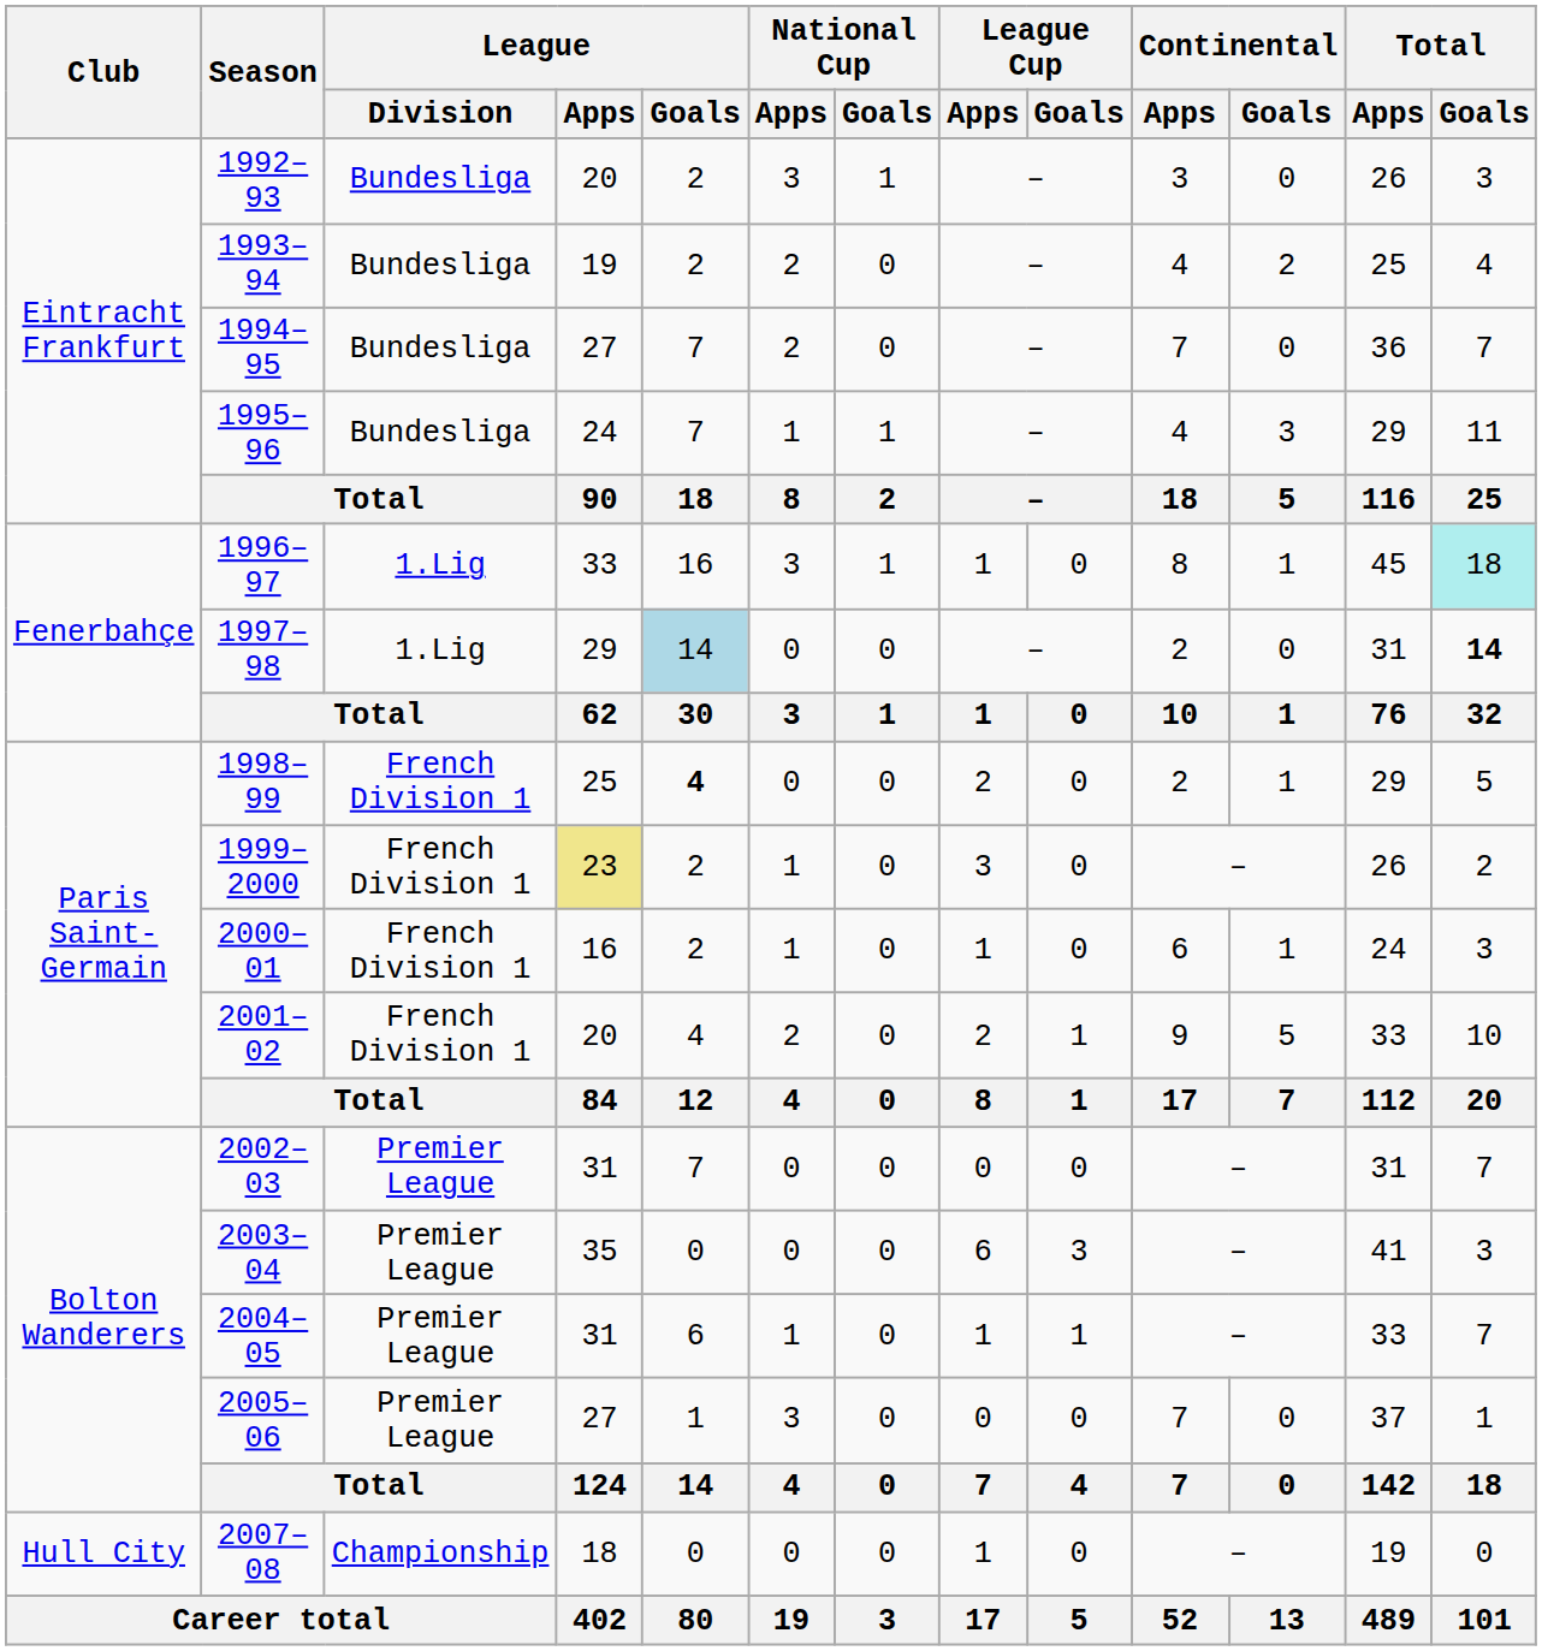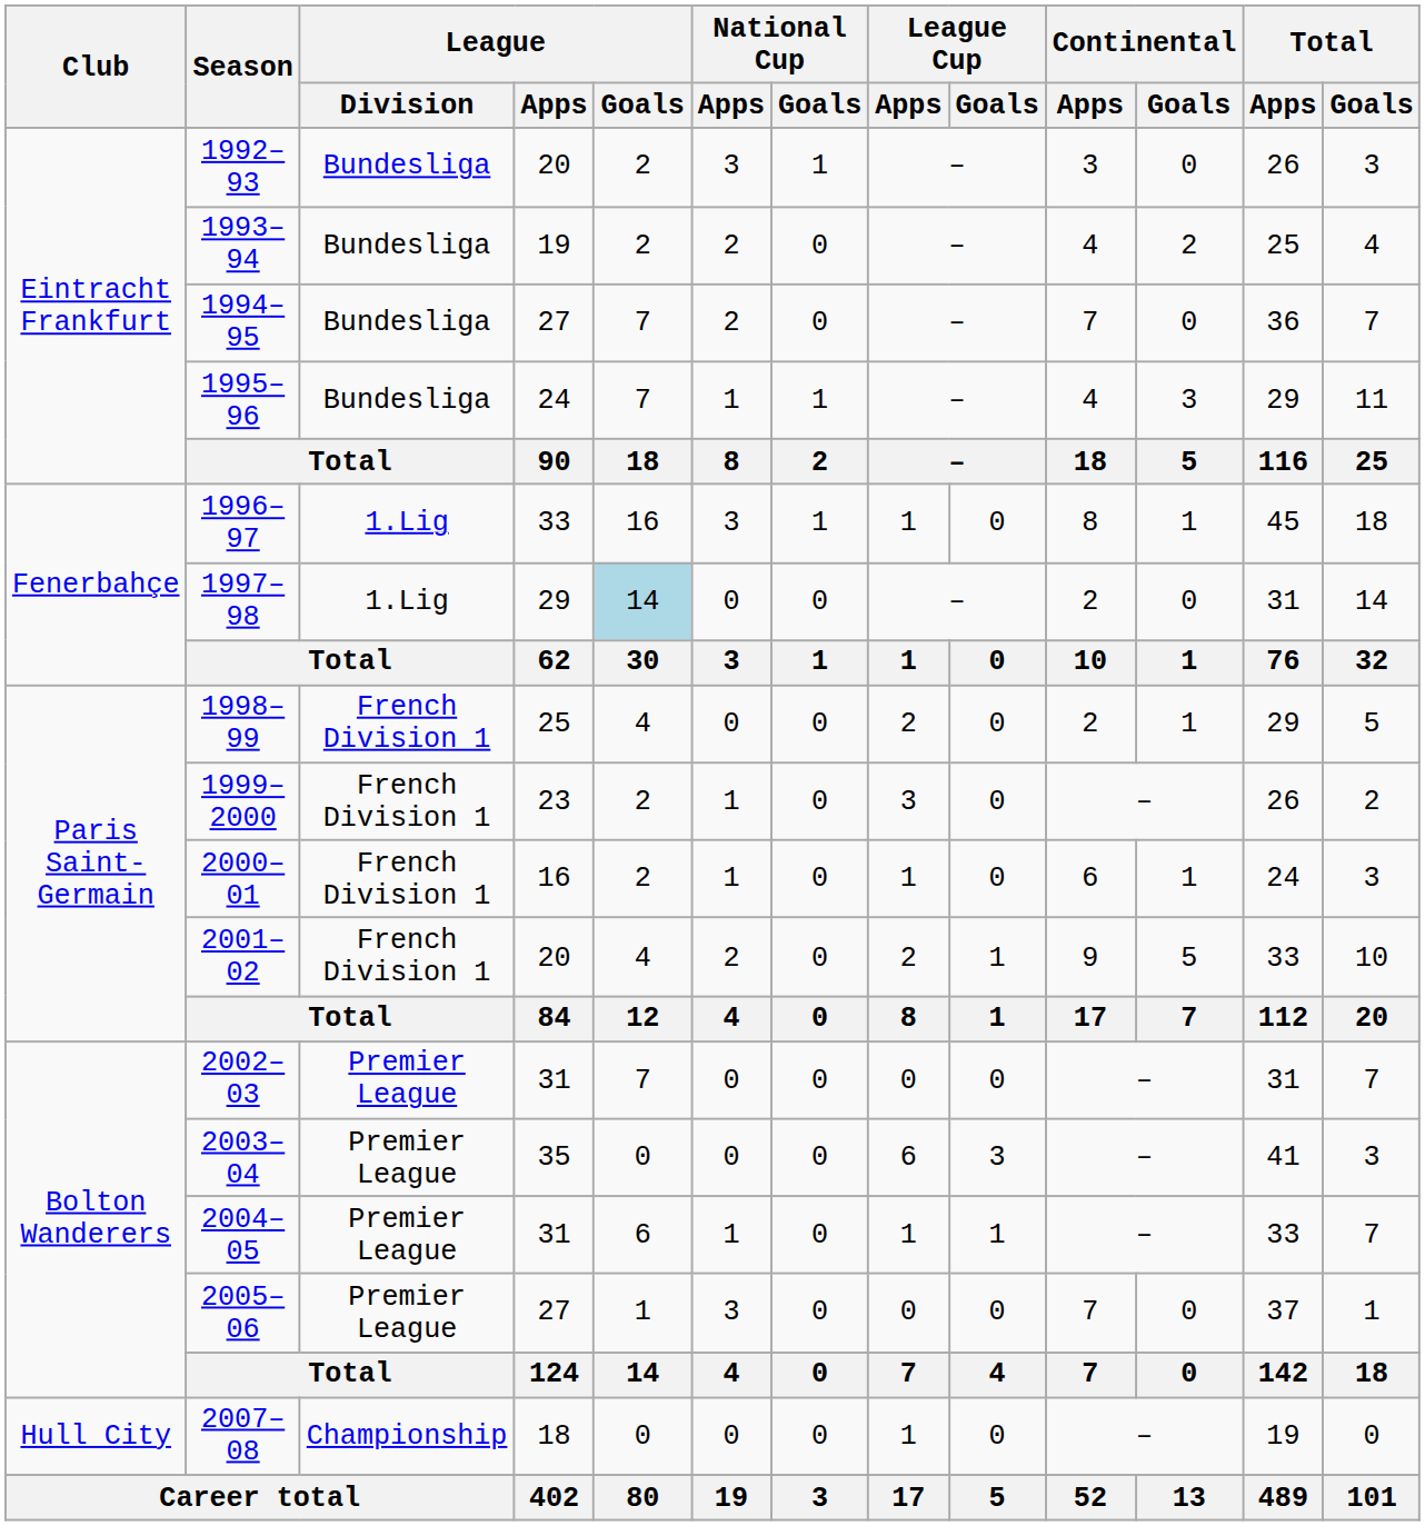1996–97 | Total / Goals: paleturquoise background -> no background
1997–98 | Total / Goals: bold -> normal
1998–99 | League / Goals: bold -> normal
1999–2000 | League / Apps: khaki background -> no background
